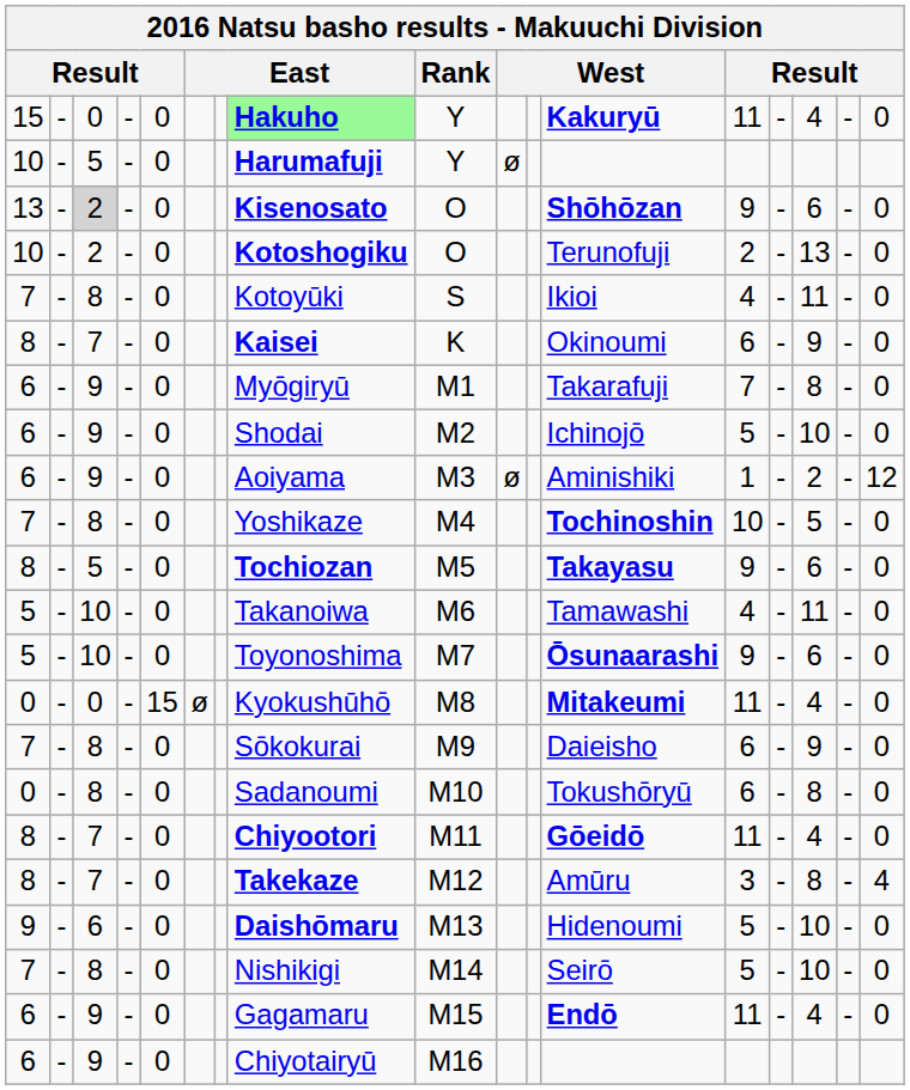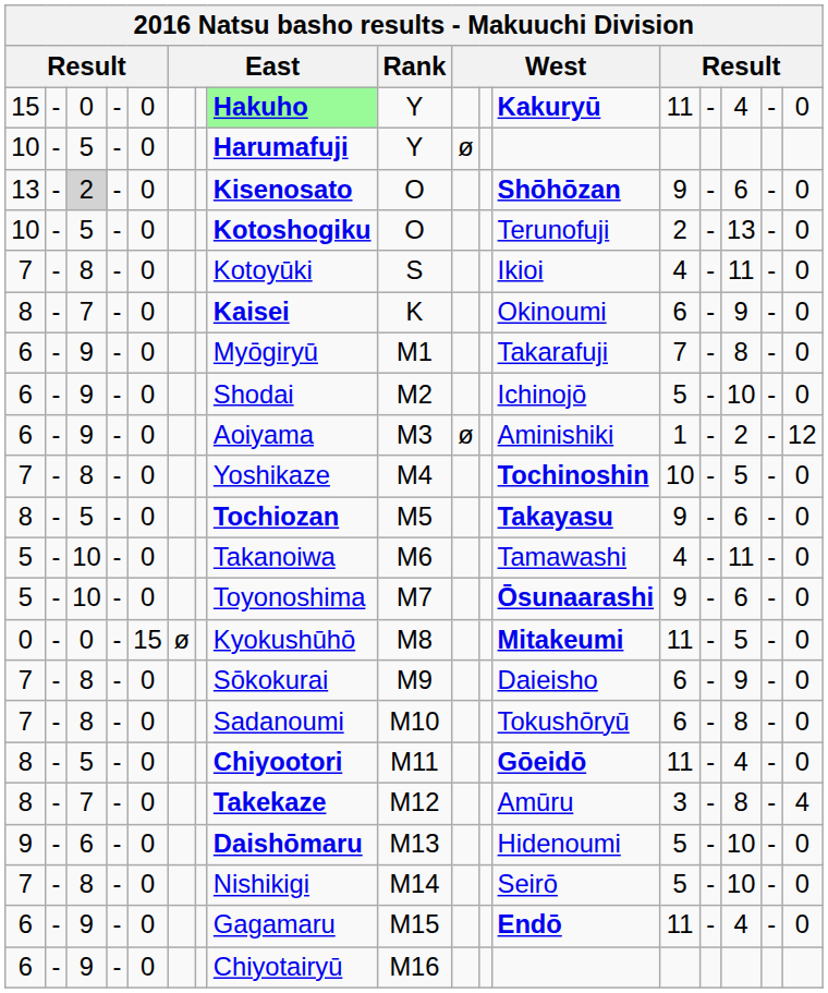row 6 | column 3: 2 -> 5
row 16 | column 15: 4 -> 5
row 18 | column 1: 0 -> 7
row 19 | column 3: 7 -> 5
